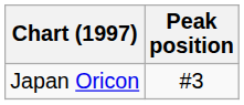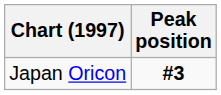Japan Oricon | Peak position: normal -> bold
